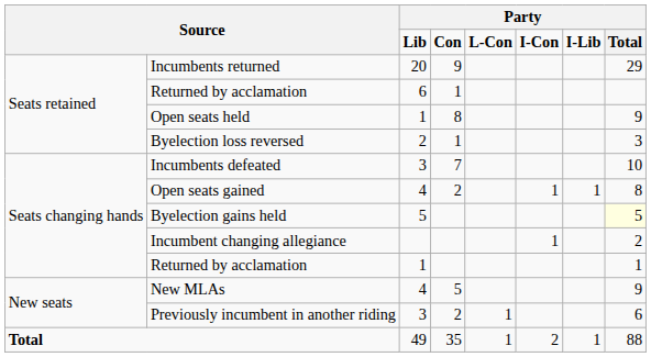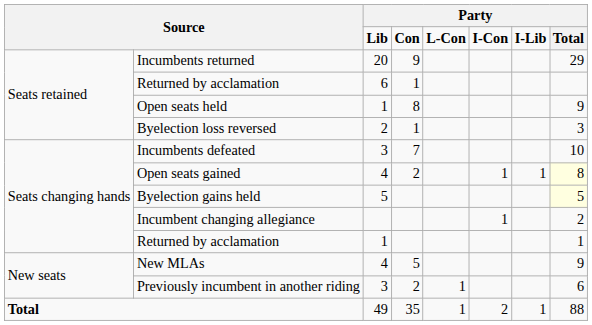Open seats gained | column 8: no background -> lightyellow background
